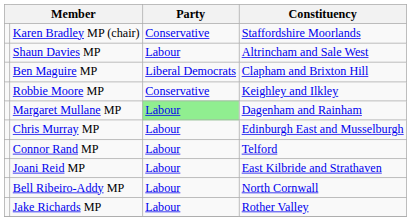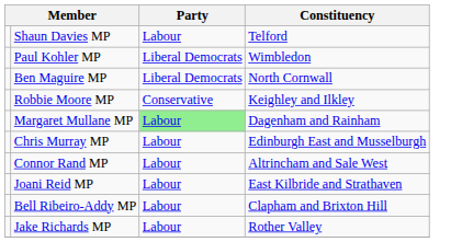- row: Karen Bradley MP (chair) | Conservative | Staffordshire Moorlands
Shaun Davies MP | Constituency: Altrincham and Sale West -> Telford
+ row: Paul Kohler MP | Liberal Democrats | Wimbledon
Ben Maguire MP | Constituency: Clapham and Brixton Hill -> North Cornwall
Connor Rand MP | Constituency: Telford -> Altrincham and Sale West
Bell Ribeiro-Addy MP | Constituency: North Cornwall -> Clapham and Brixton Hill
